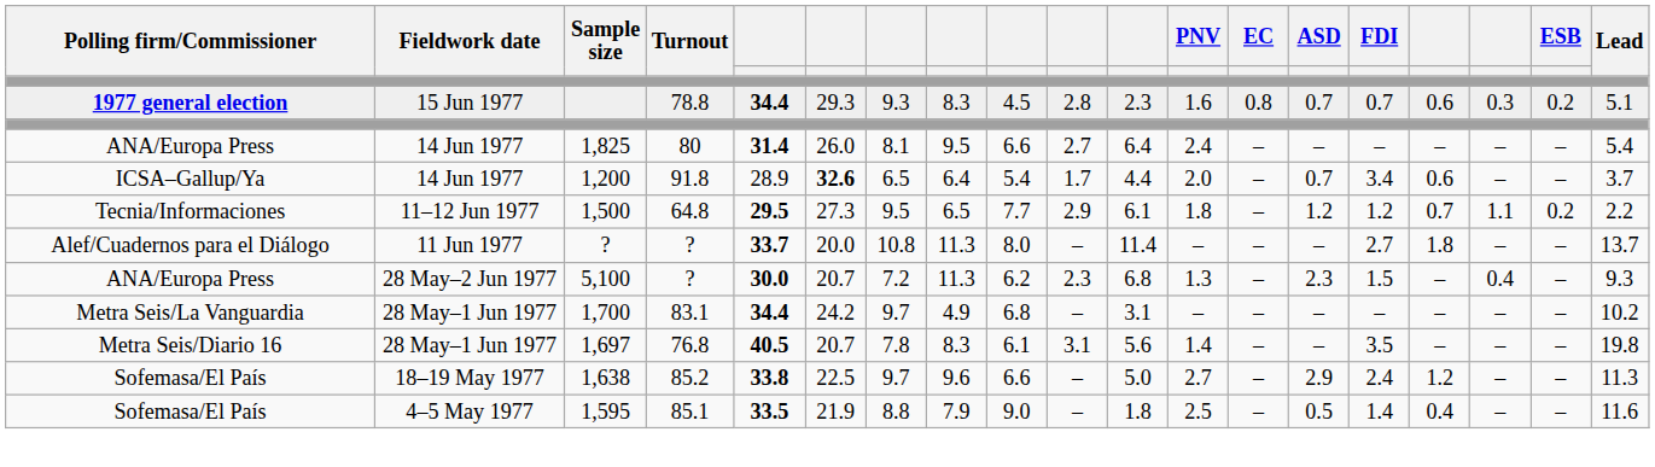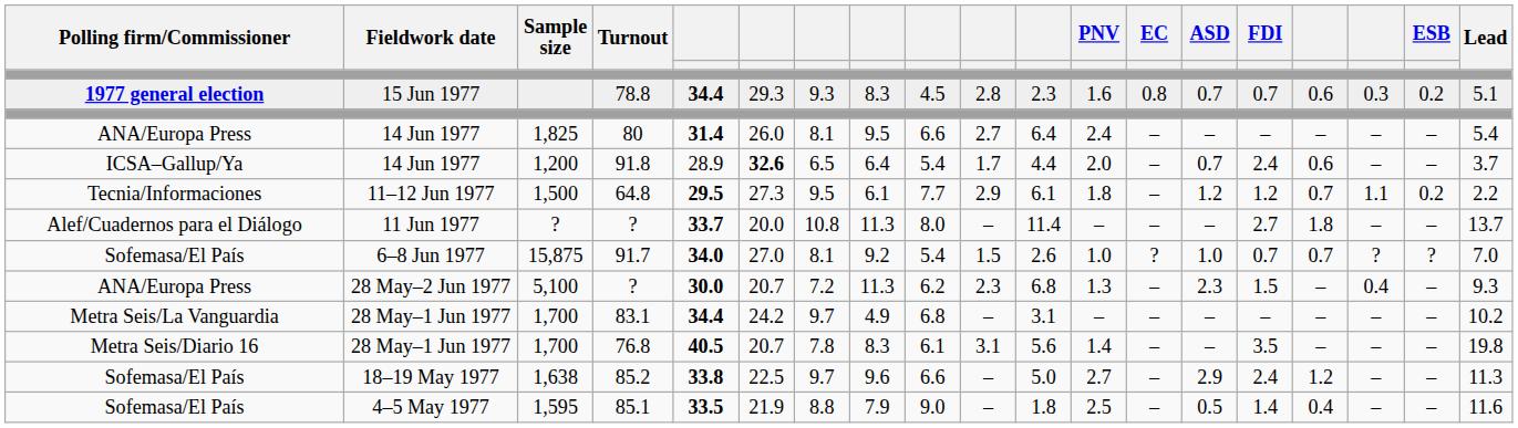91.8 | FDI: 3.4 -> 2.4
64.8 | column 8: 6.5 -> 6.1
+ row: Sofemasa/El País | 6–8 Jun 1977 | 15,875 | 91.7 | 34.0 | 27.0 | 8.1 | 9.2 | 5.4 | 1.5 | 2.6 | 1.0 | ? | 1.0 | 0.7 | 0.7 | ? | ? | 7.0
76.8 | Sample size: 1,697 -> 1,700
